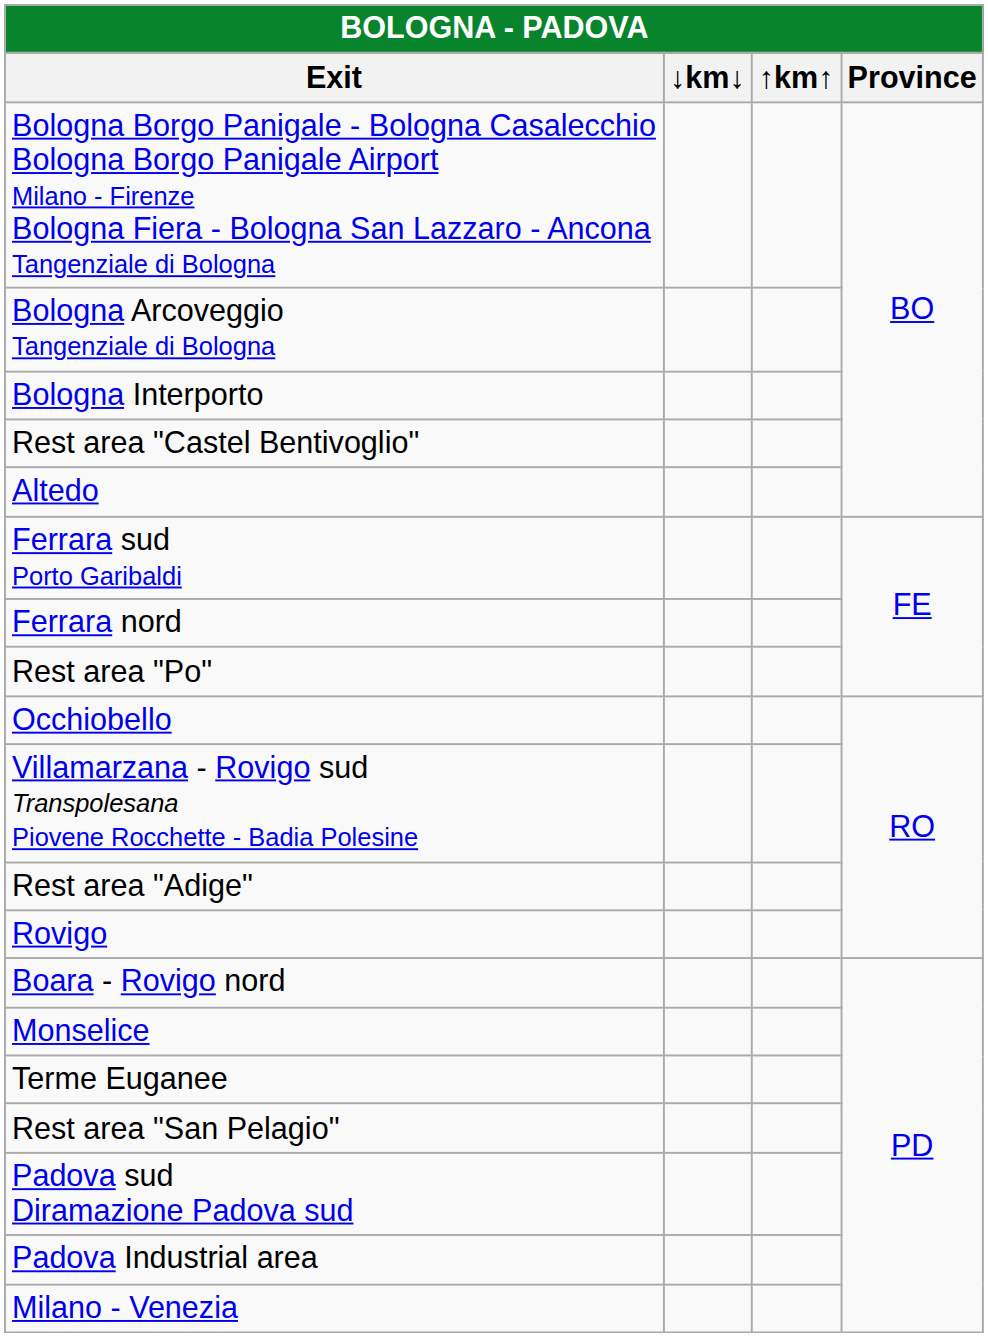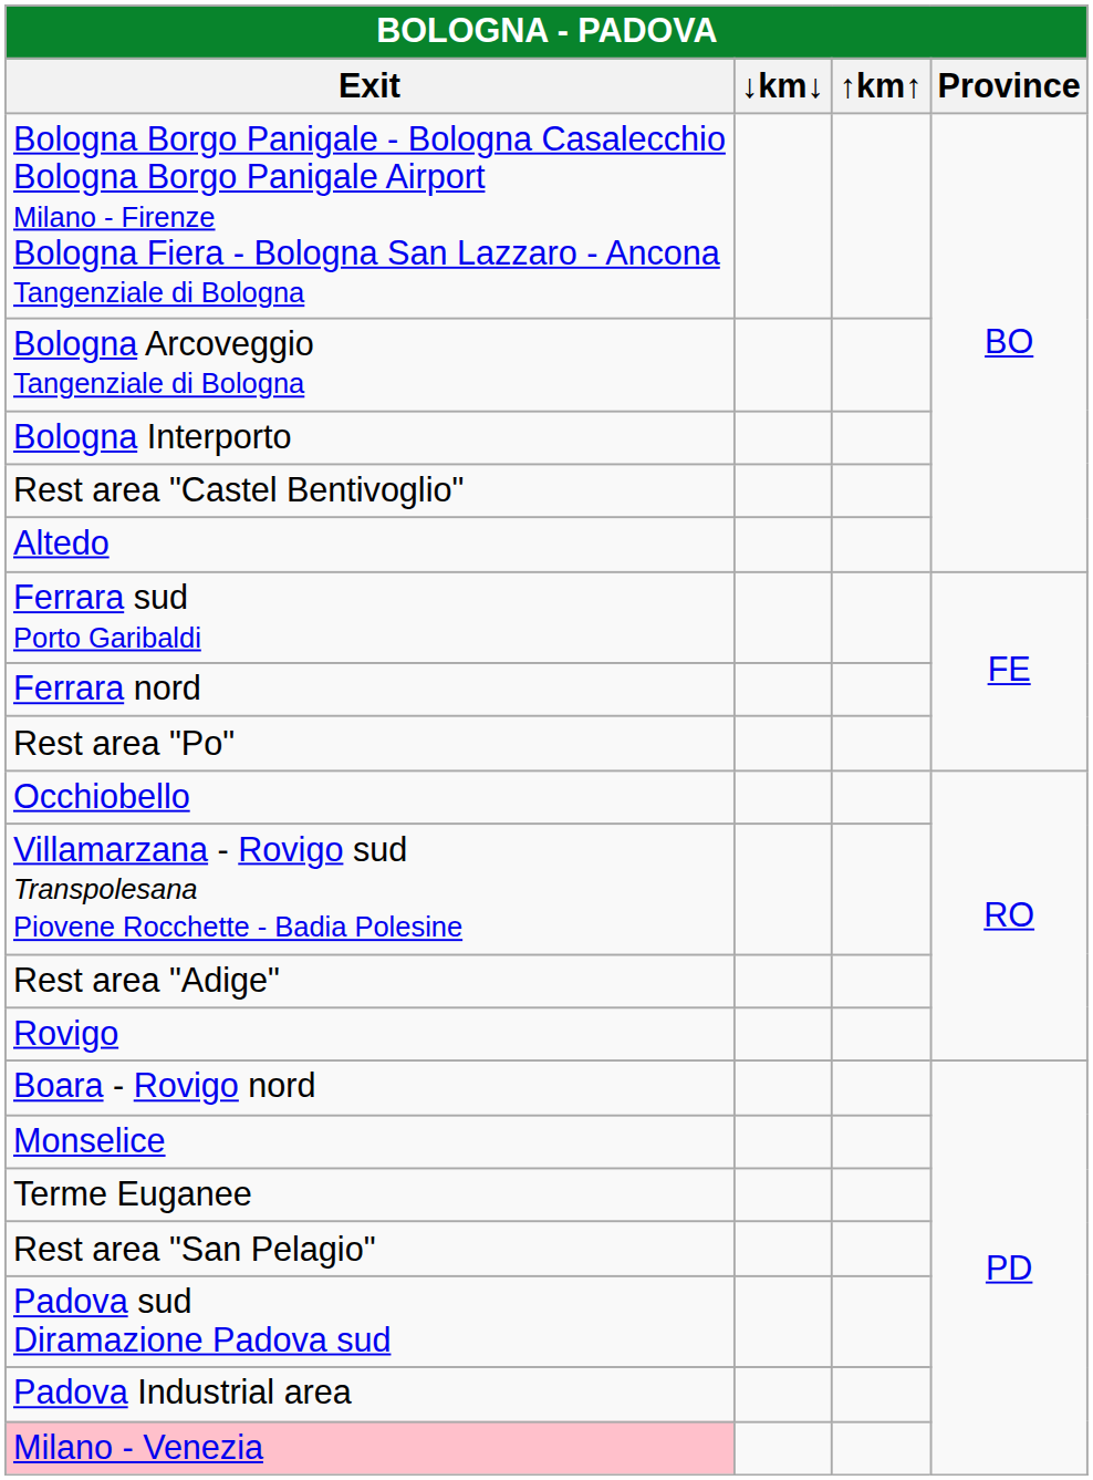Milano - Venezia | column 1: no background -> pink background
